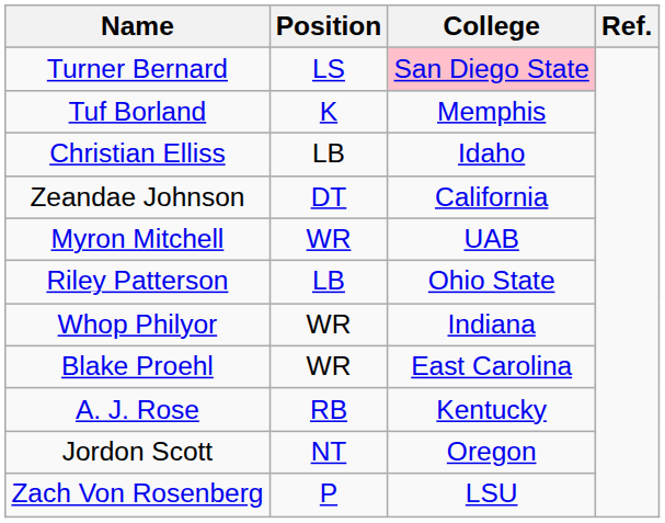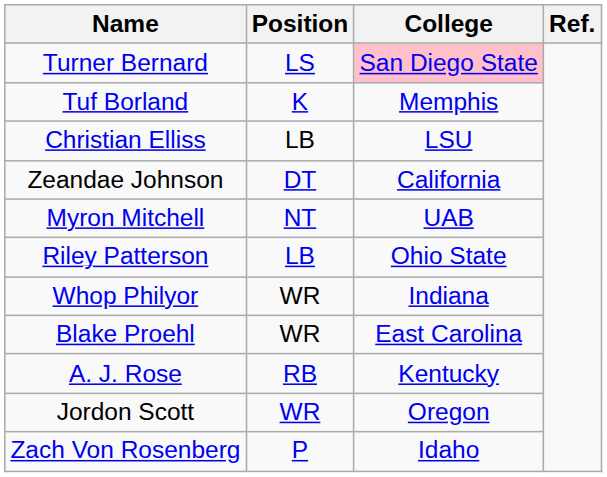Christian Elliss | College: Idaho -> LSU
Myron Mitchell | Position: WR -> NT
Jordon Scott | Position: NT -> WR
Zach Von Rosenberg | College: LSU -> Idaho
